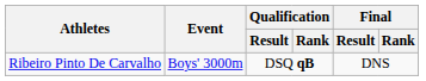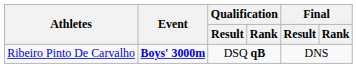Ribeiro Pinto De Carvalho | Event: normal -> bold
